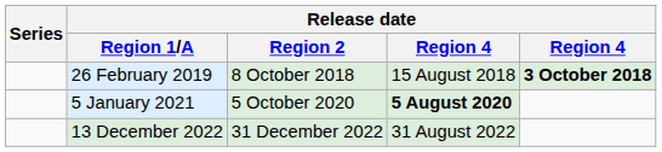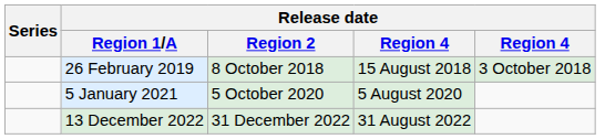26 February 2019 | column 5: bold -> normal
5 January 2021 | column 4: bold -> normal
